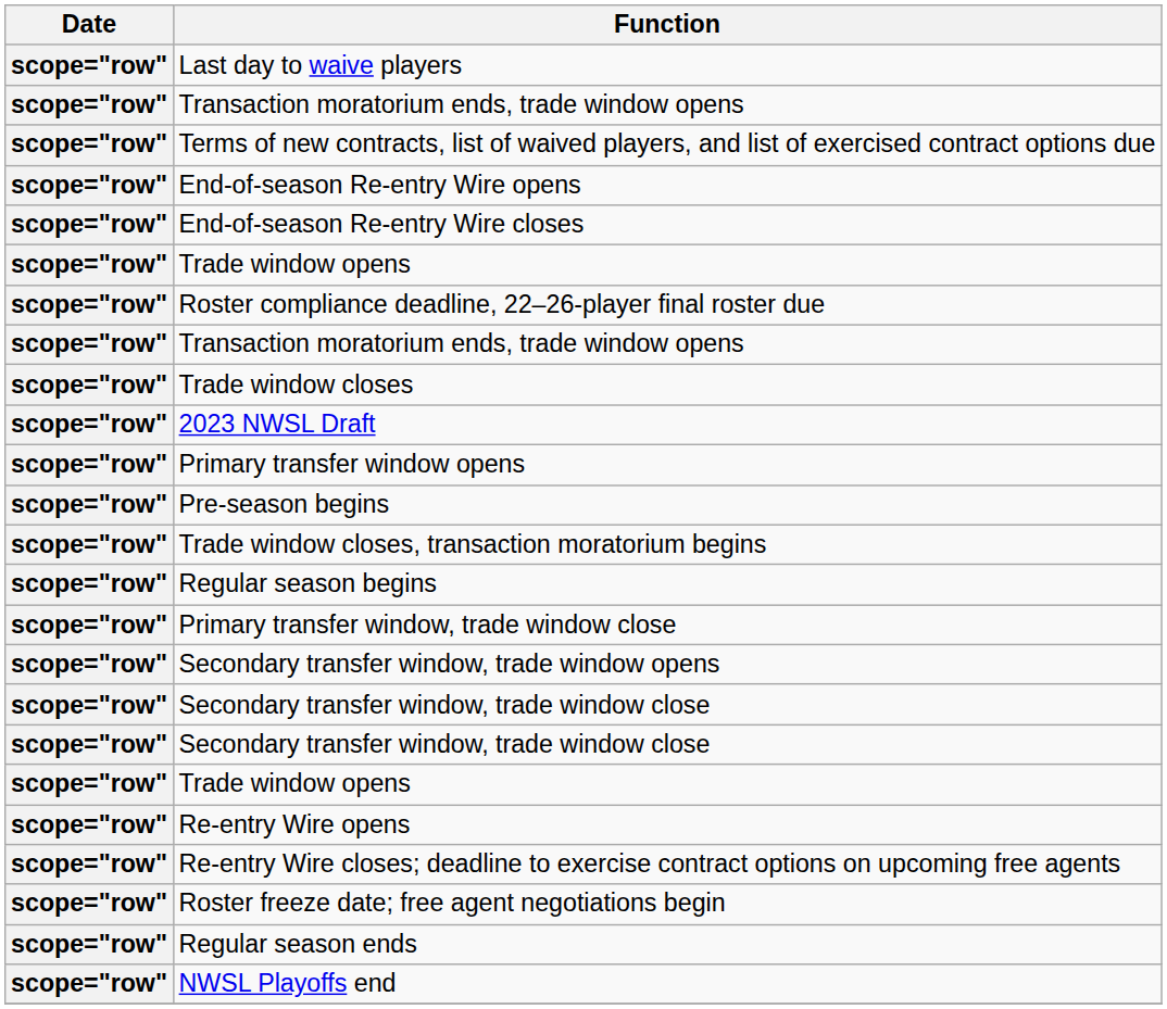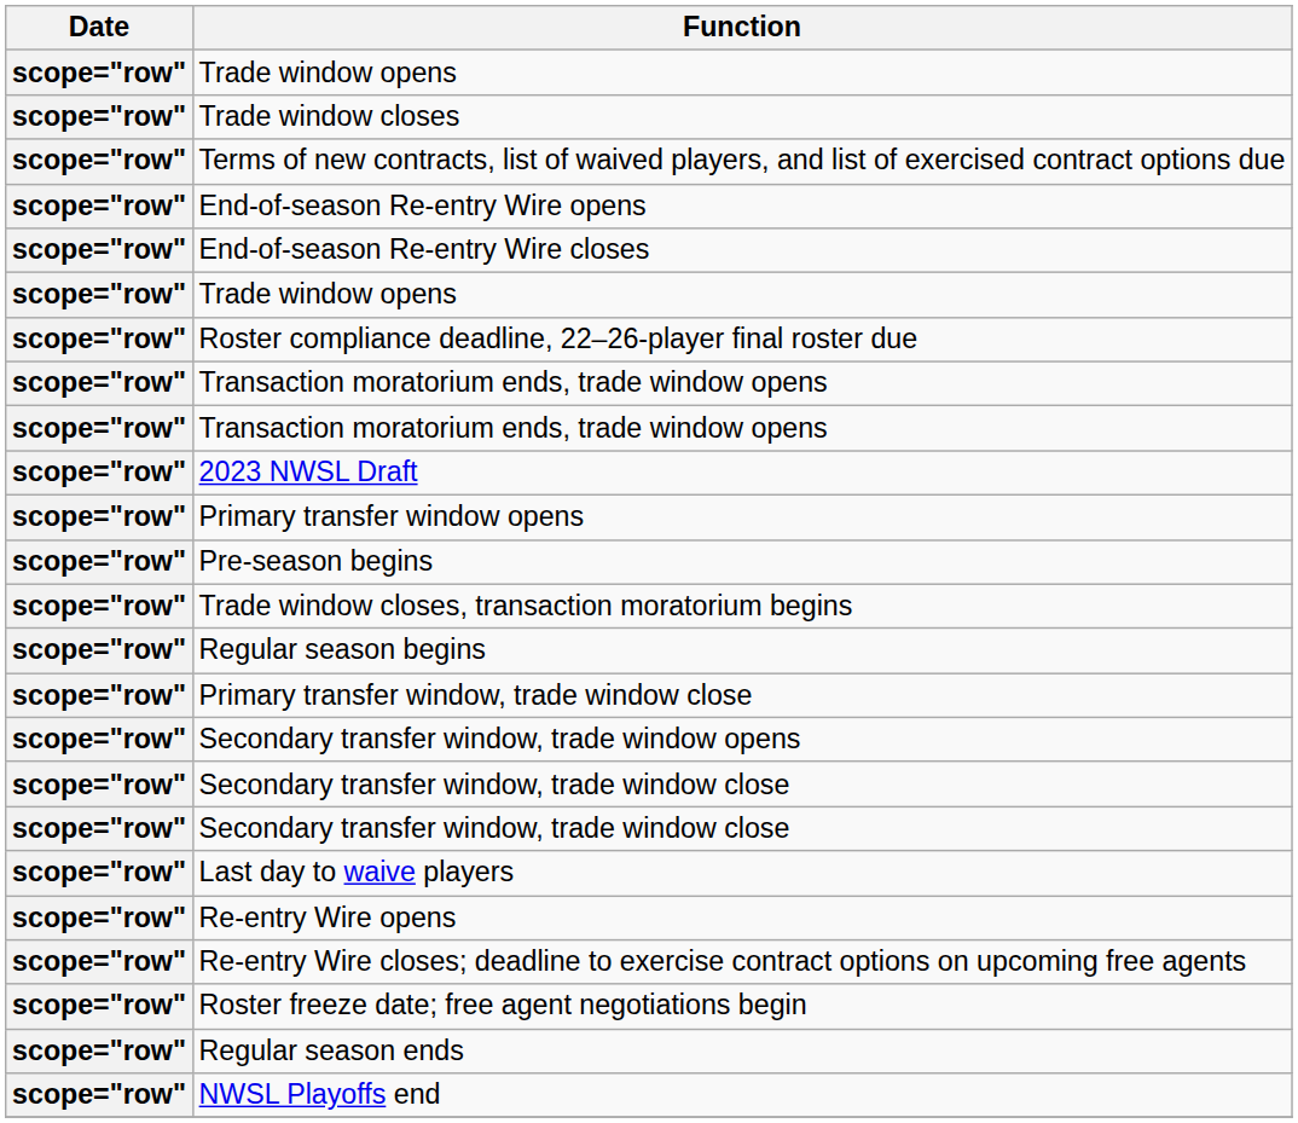row 2 | Function: Last day to waive players -> Trade window opens
row 3 | Function: Transaction moratorium ends, trade window opens -> Trade window closes
row 10 | Function: Trade window closes -> Transaction moratorium ends, trade window opens
row 20 | Function: Trade window opens -> Last day to waive players
